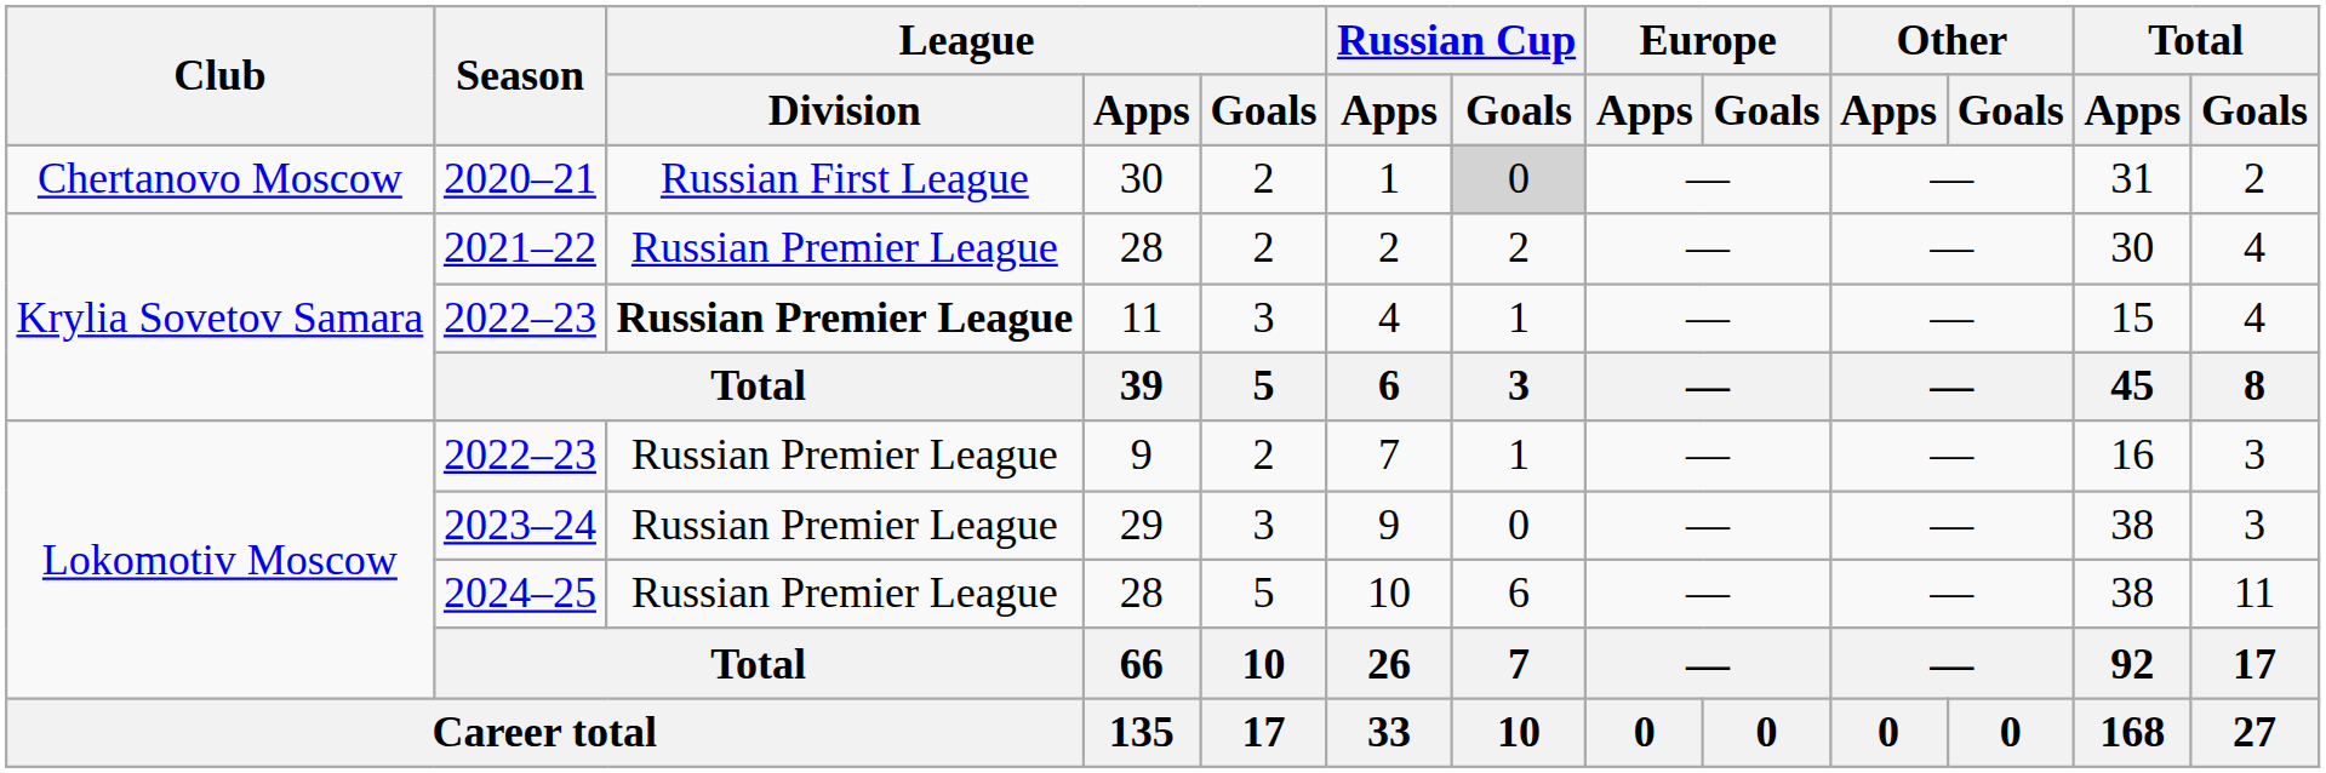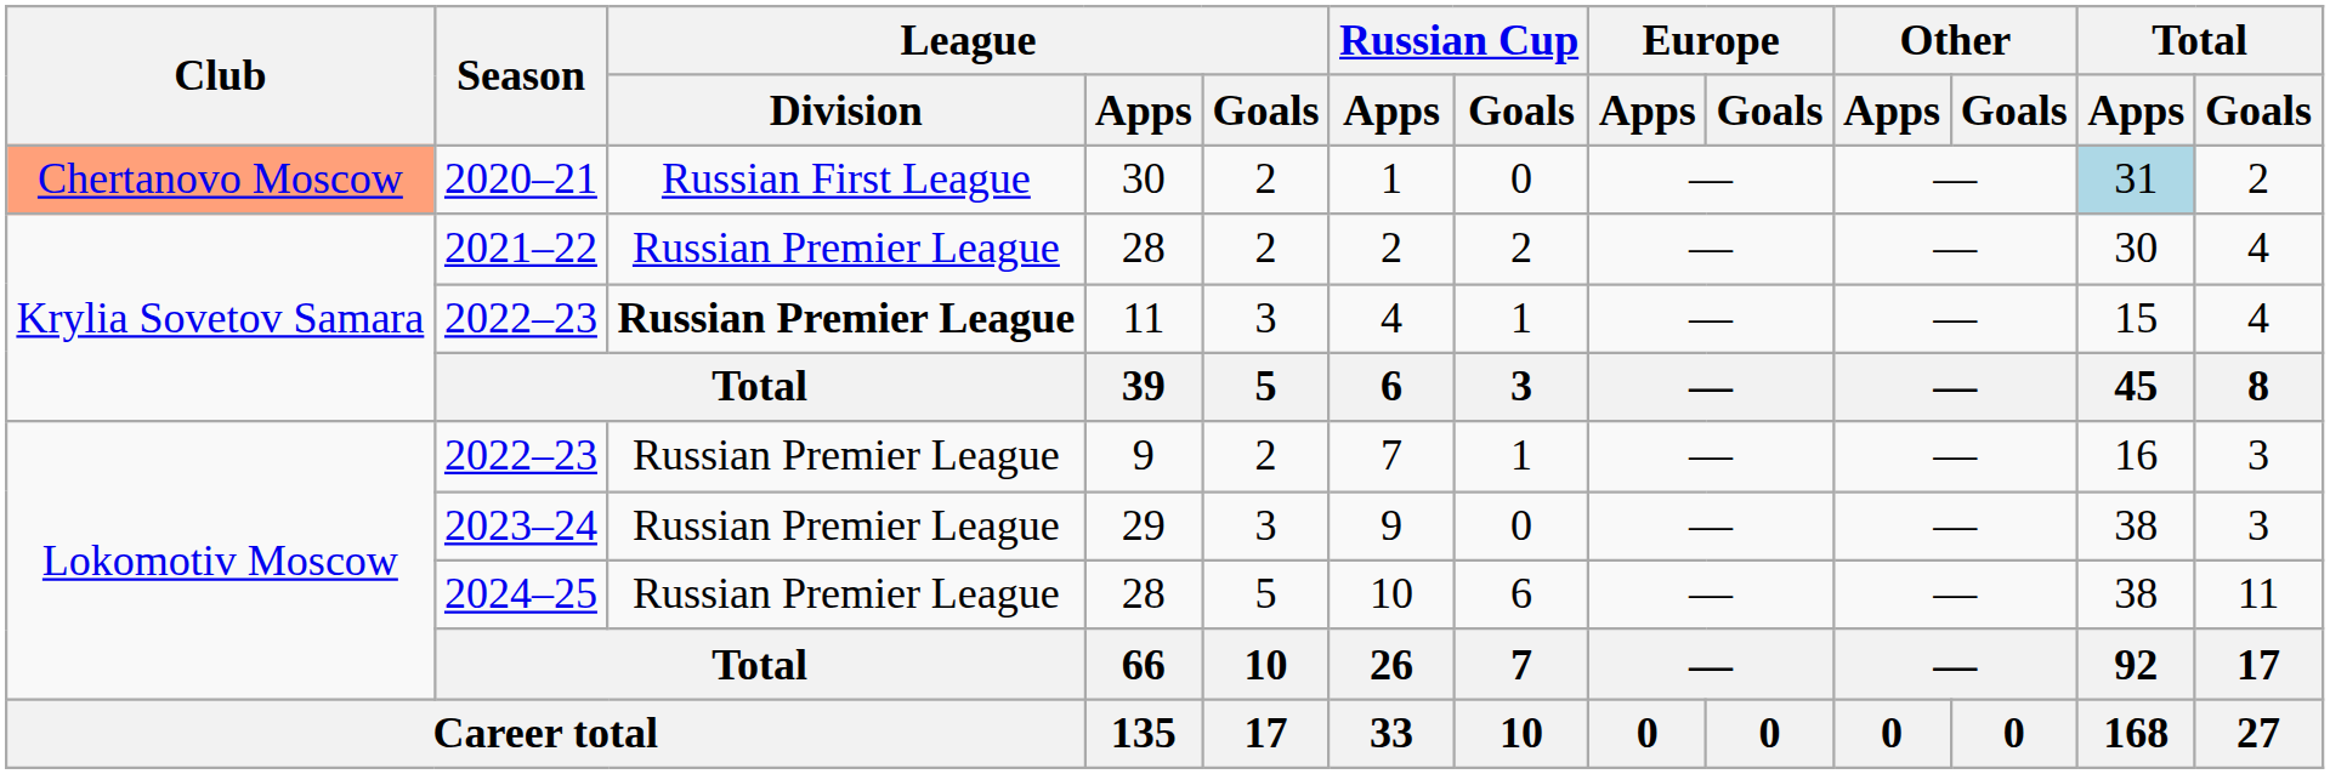2020–21 | Club: no background -> lightsalmon background
2020–21 | Russian Cup / Goals: lightgrey background -> no background
2020–21 | Total / Apps: no background -> lightblue background
